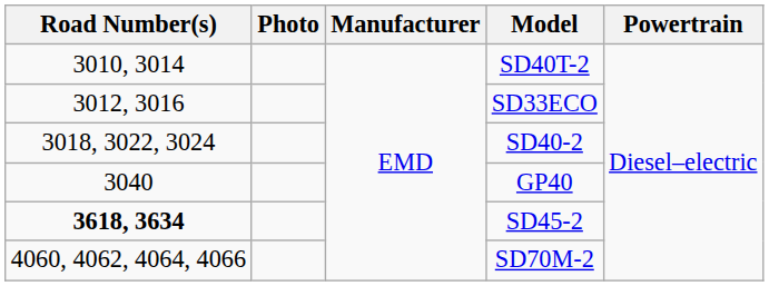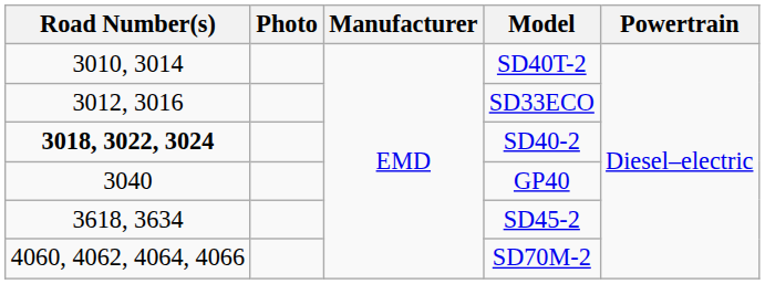SD40-2 | Road Number(s): normal -> bold
SD45-2 | Road Number(s): bold -> normal
